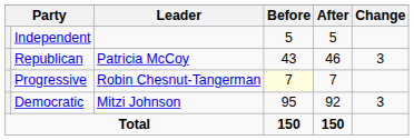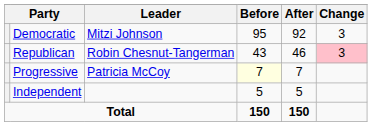rows swapped: Democratic <-> Independent
Republican | Leader: Patricia McCoy -> Robin Chesnut-Tangerman
Republican | Change: no background -> pink background
Progressive | Leader: Robin Chesnut-Tangerman -> Patricia McCoy
